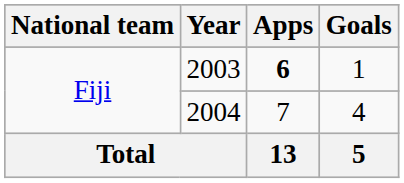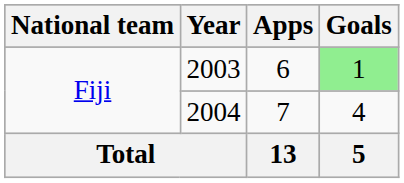2003 | Apps: bold -> normal
2003 | Goals: no background -> lightgreen background
